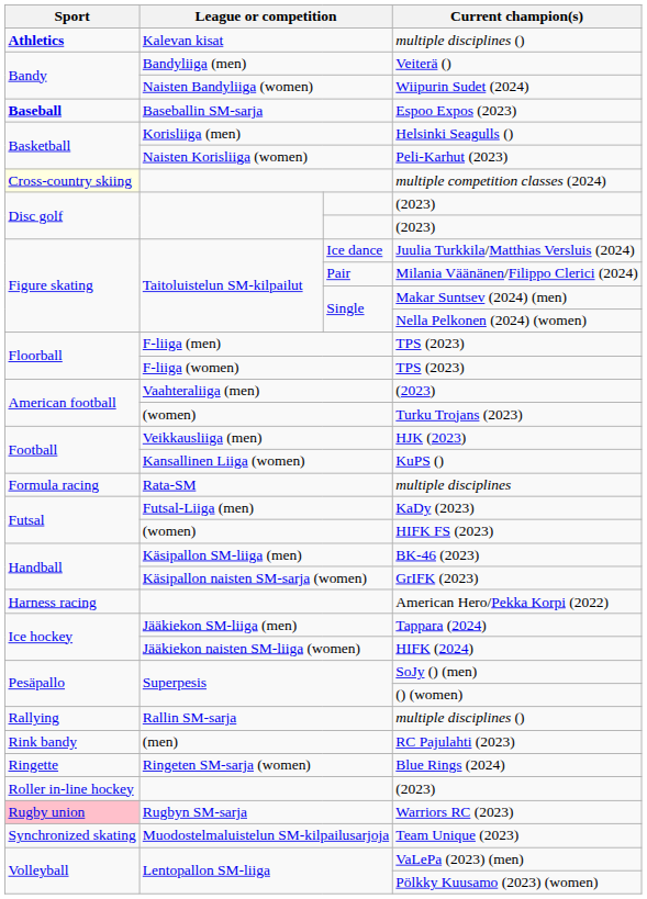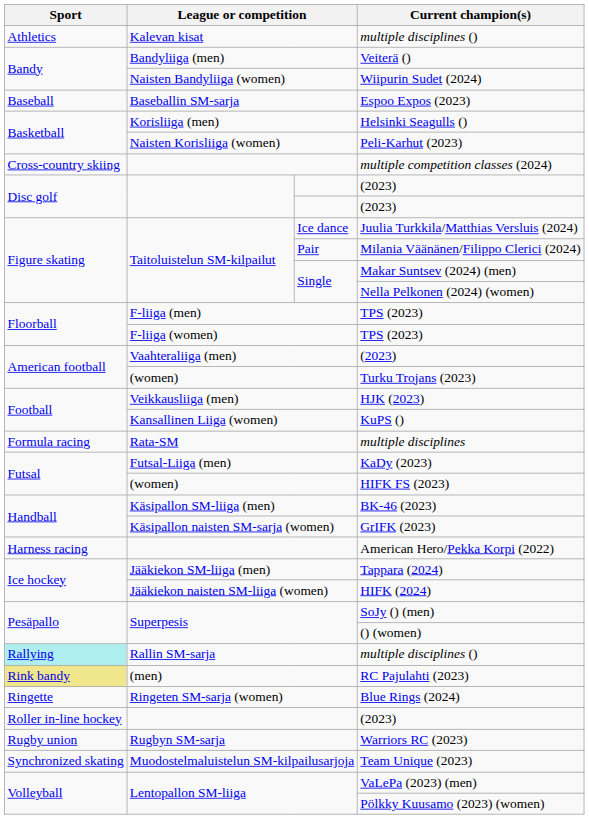Kalevan kisat / multiple disciplines () | Sport: bold -> normal
Espoo Expos (2023) | Sport: bold -> normal
multiple competition classes (2024) | Sport: lightyellow background -> no background
Rallin SM-sarja / multiple disciplines () | Sport: no background -> paleturquoise background
RC Pajulahti (2023) | Sport: no background -> khaki background
Warriors RC (2023) | Sport: pink background -> no background
